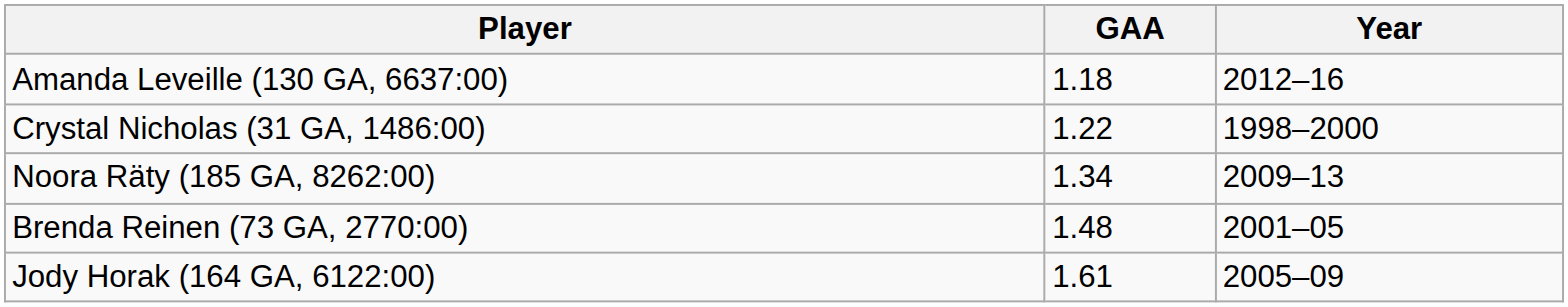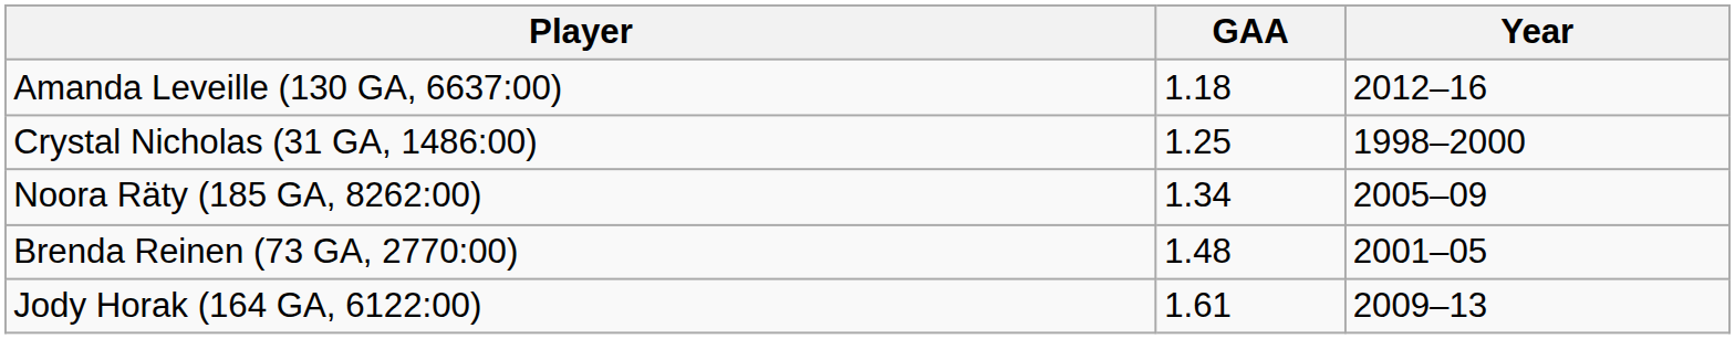Crystal Nicholas (31 GA, 1486:00) | GAA: 1.22 -> 1.25
Noora Räty (185 GA, 8262:00) | Year: 2009–13 -> 2005–09
Jody Horak (164 GA, 6122:00) | Year: 2005–09 -> 2009–13
